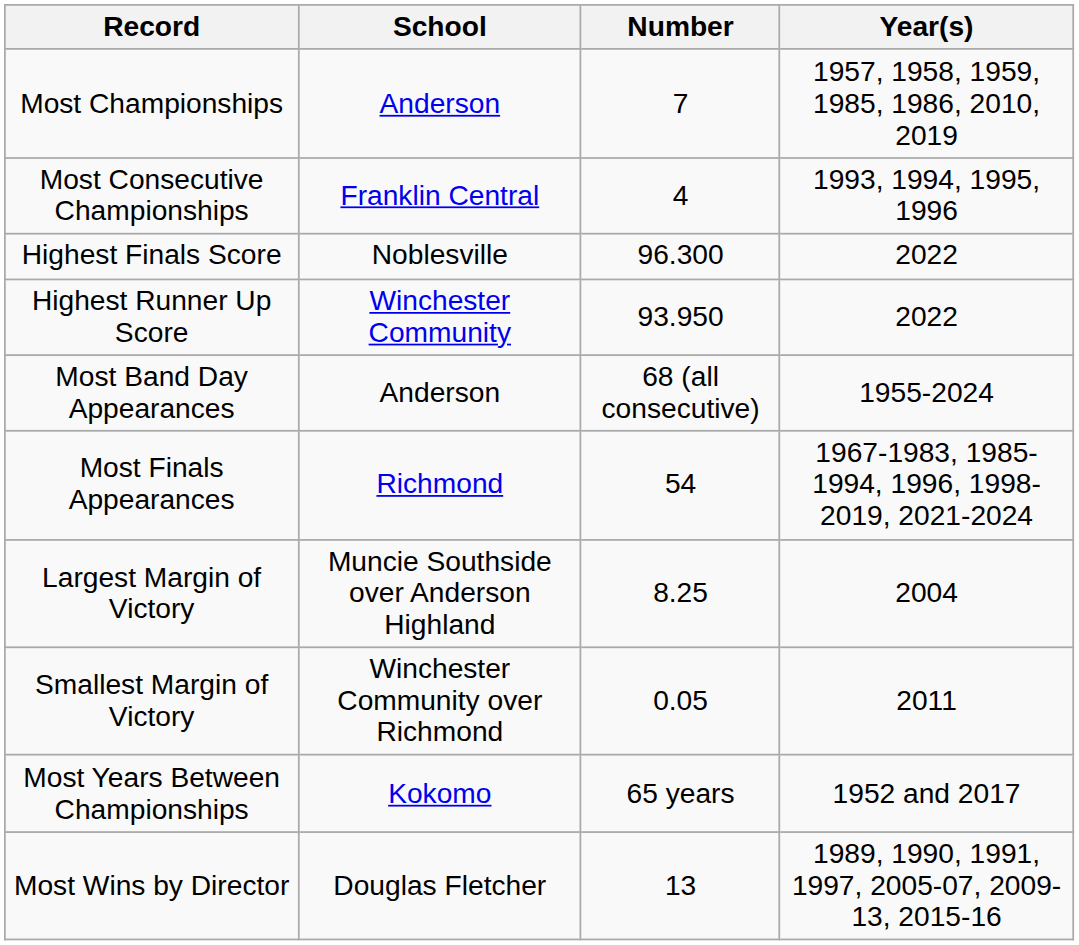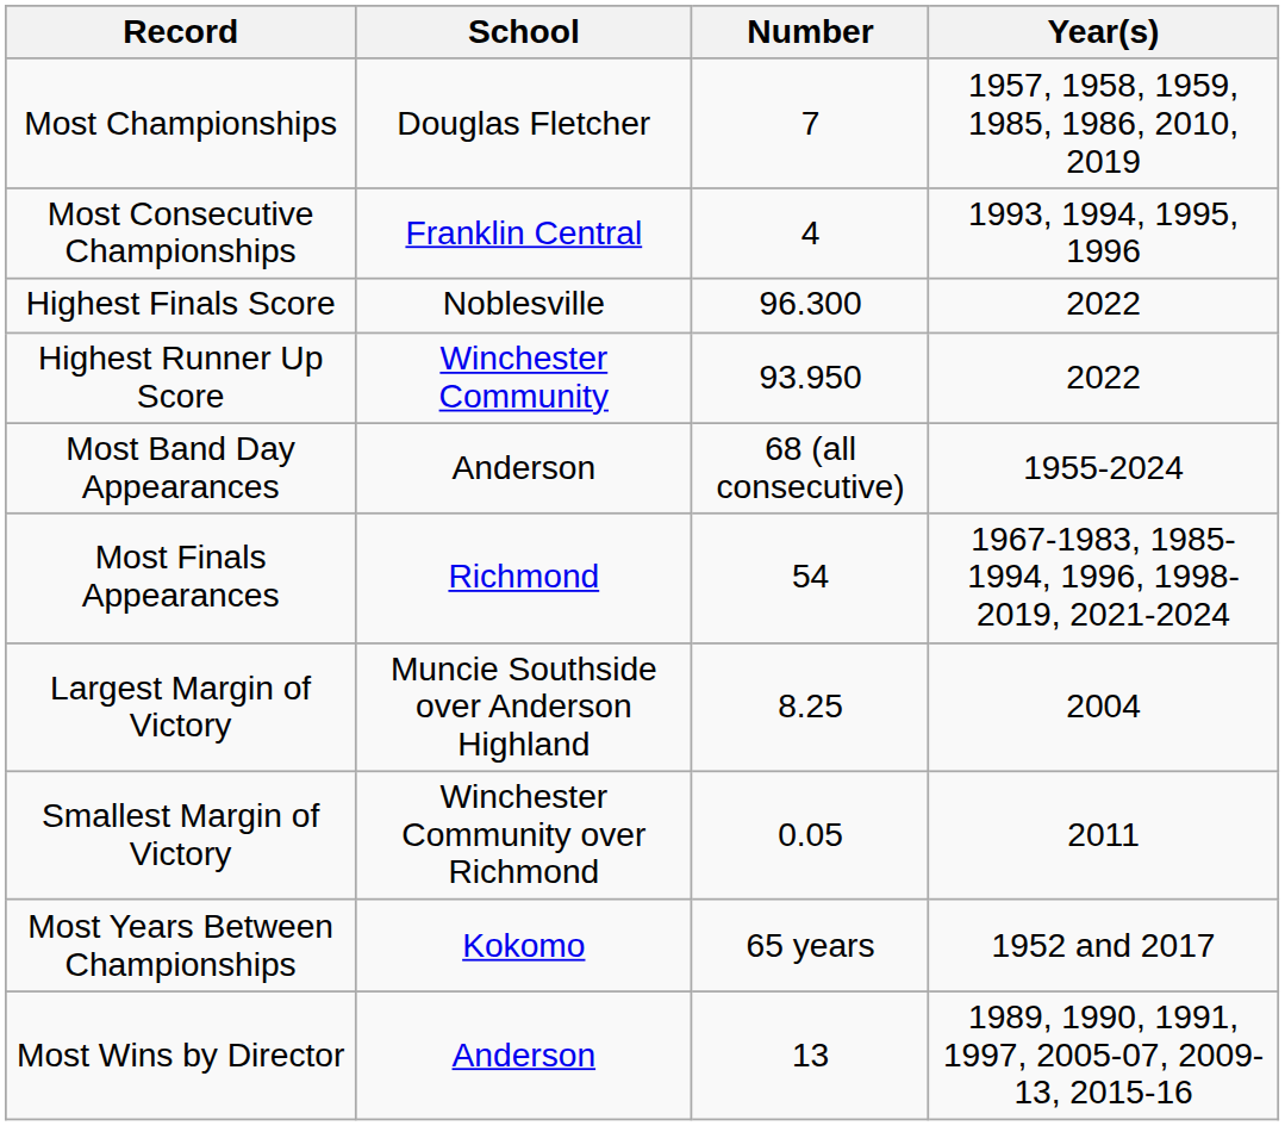Most Championships | School: Anderson -> Douglas Fletcher
Most Wins by Director | School: Douglas Fletcher -> Anderson
